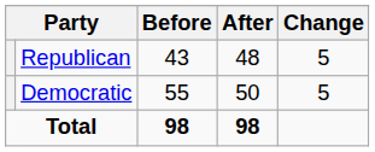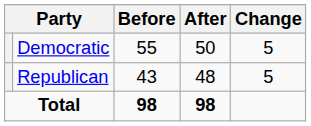rows swapped: Democratic <-> Republican
